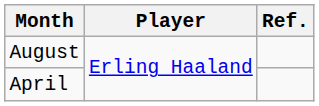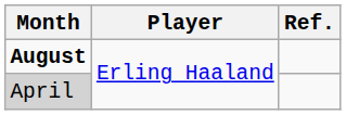August | Month: normal -> bold
April | Month: no background -> lightgrey background
